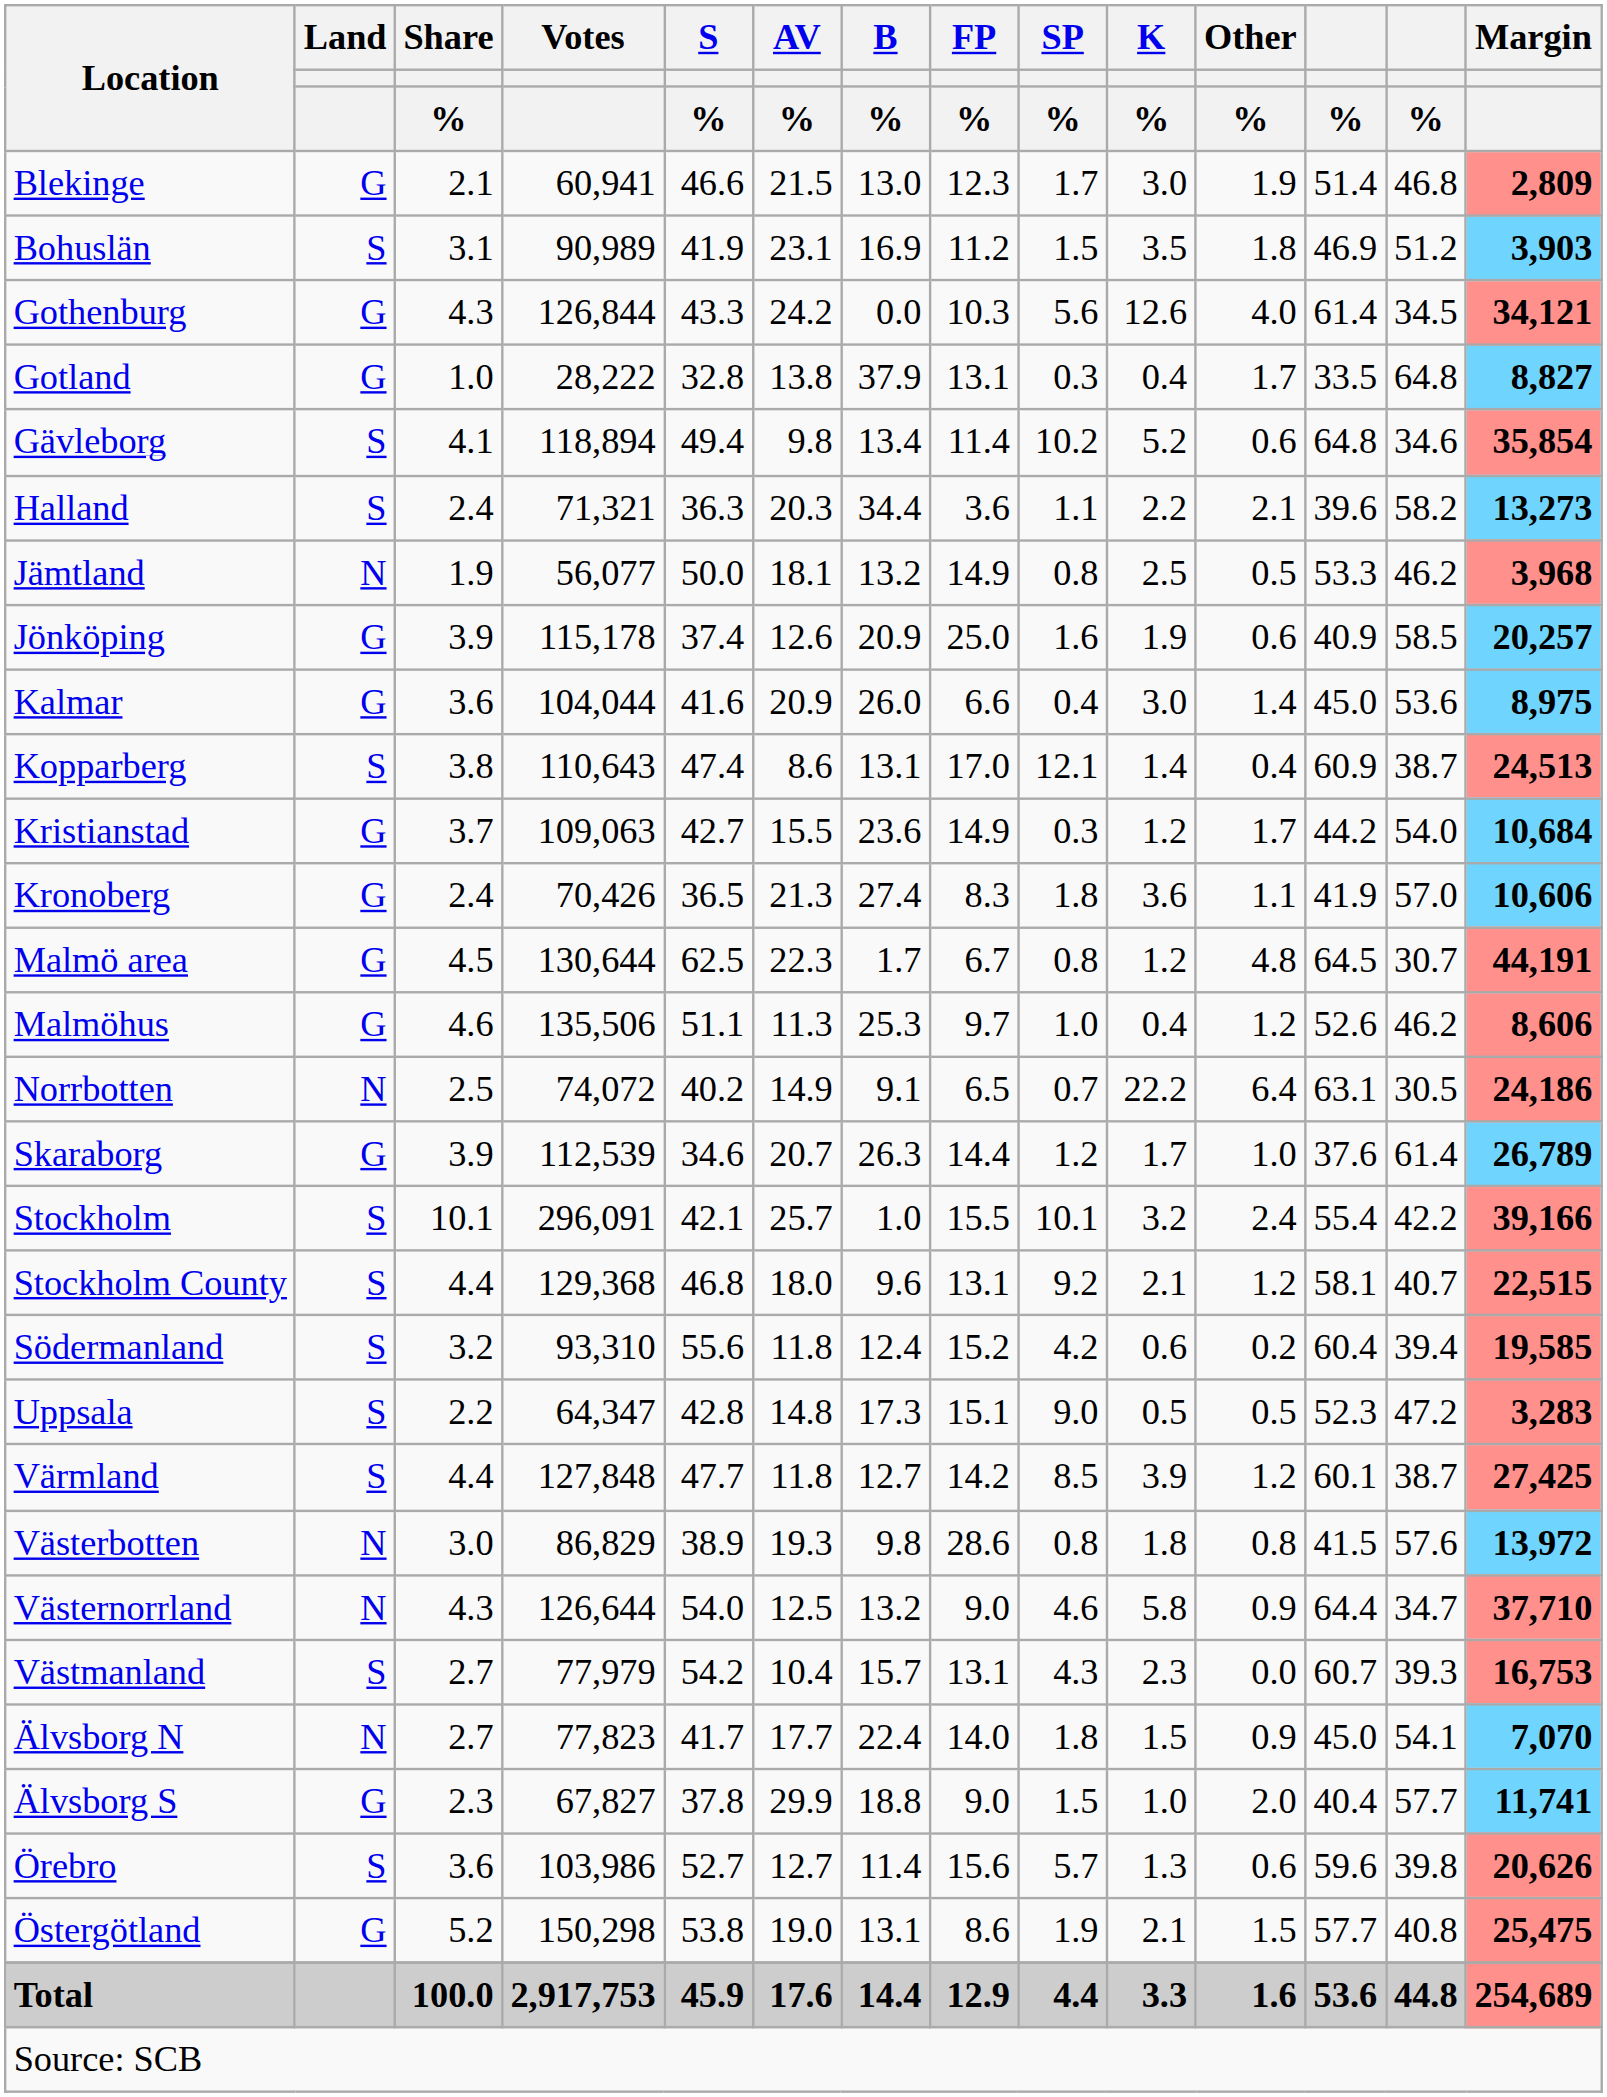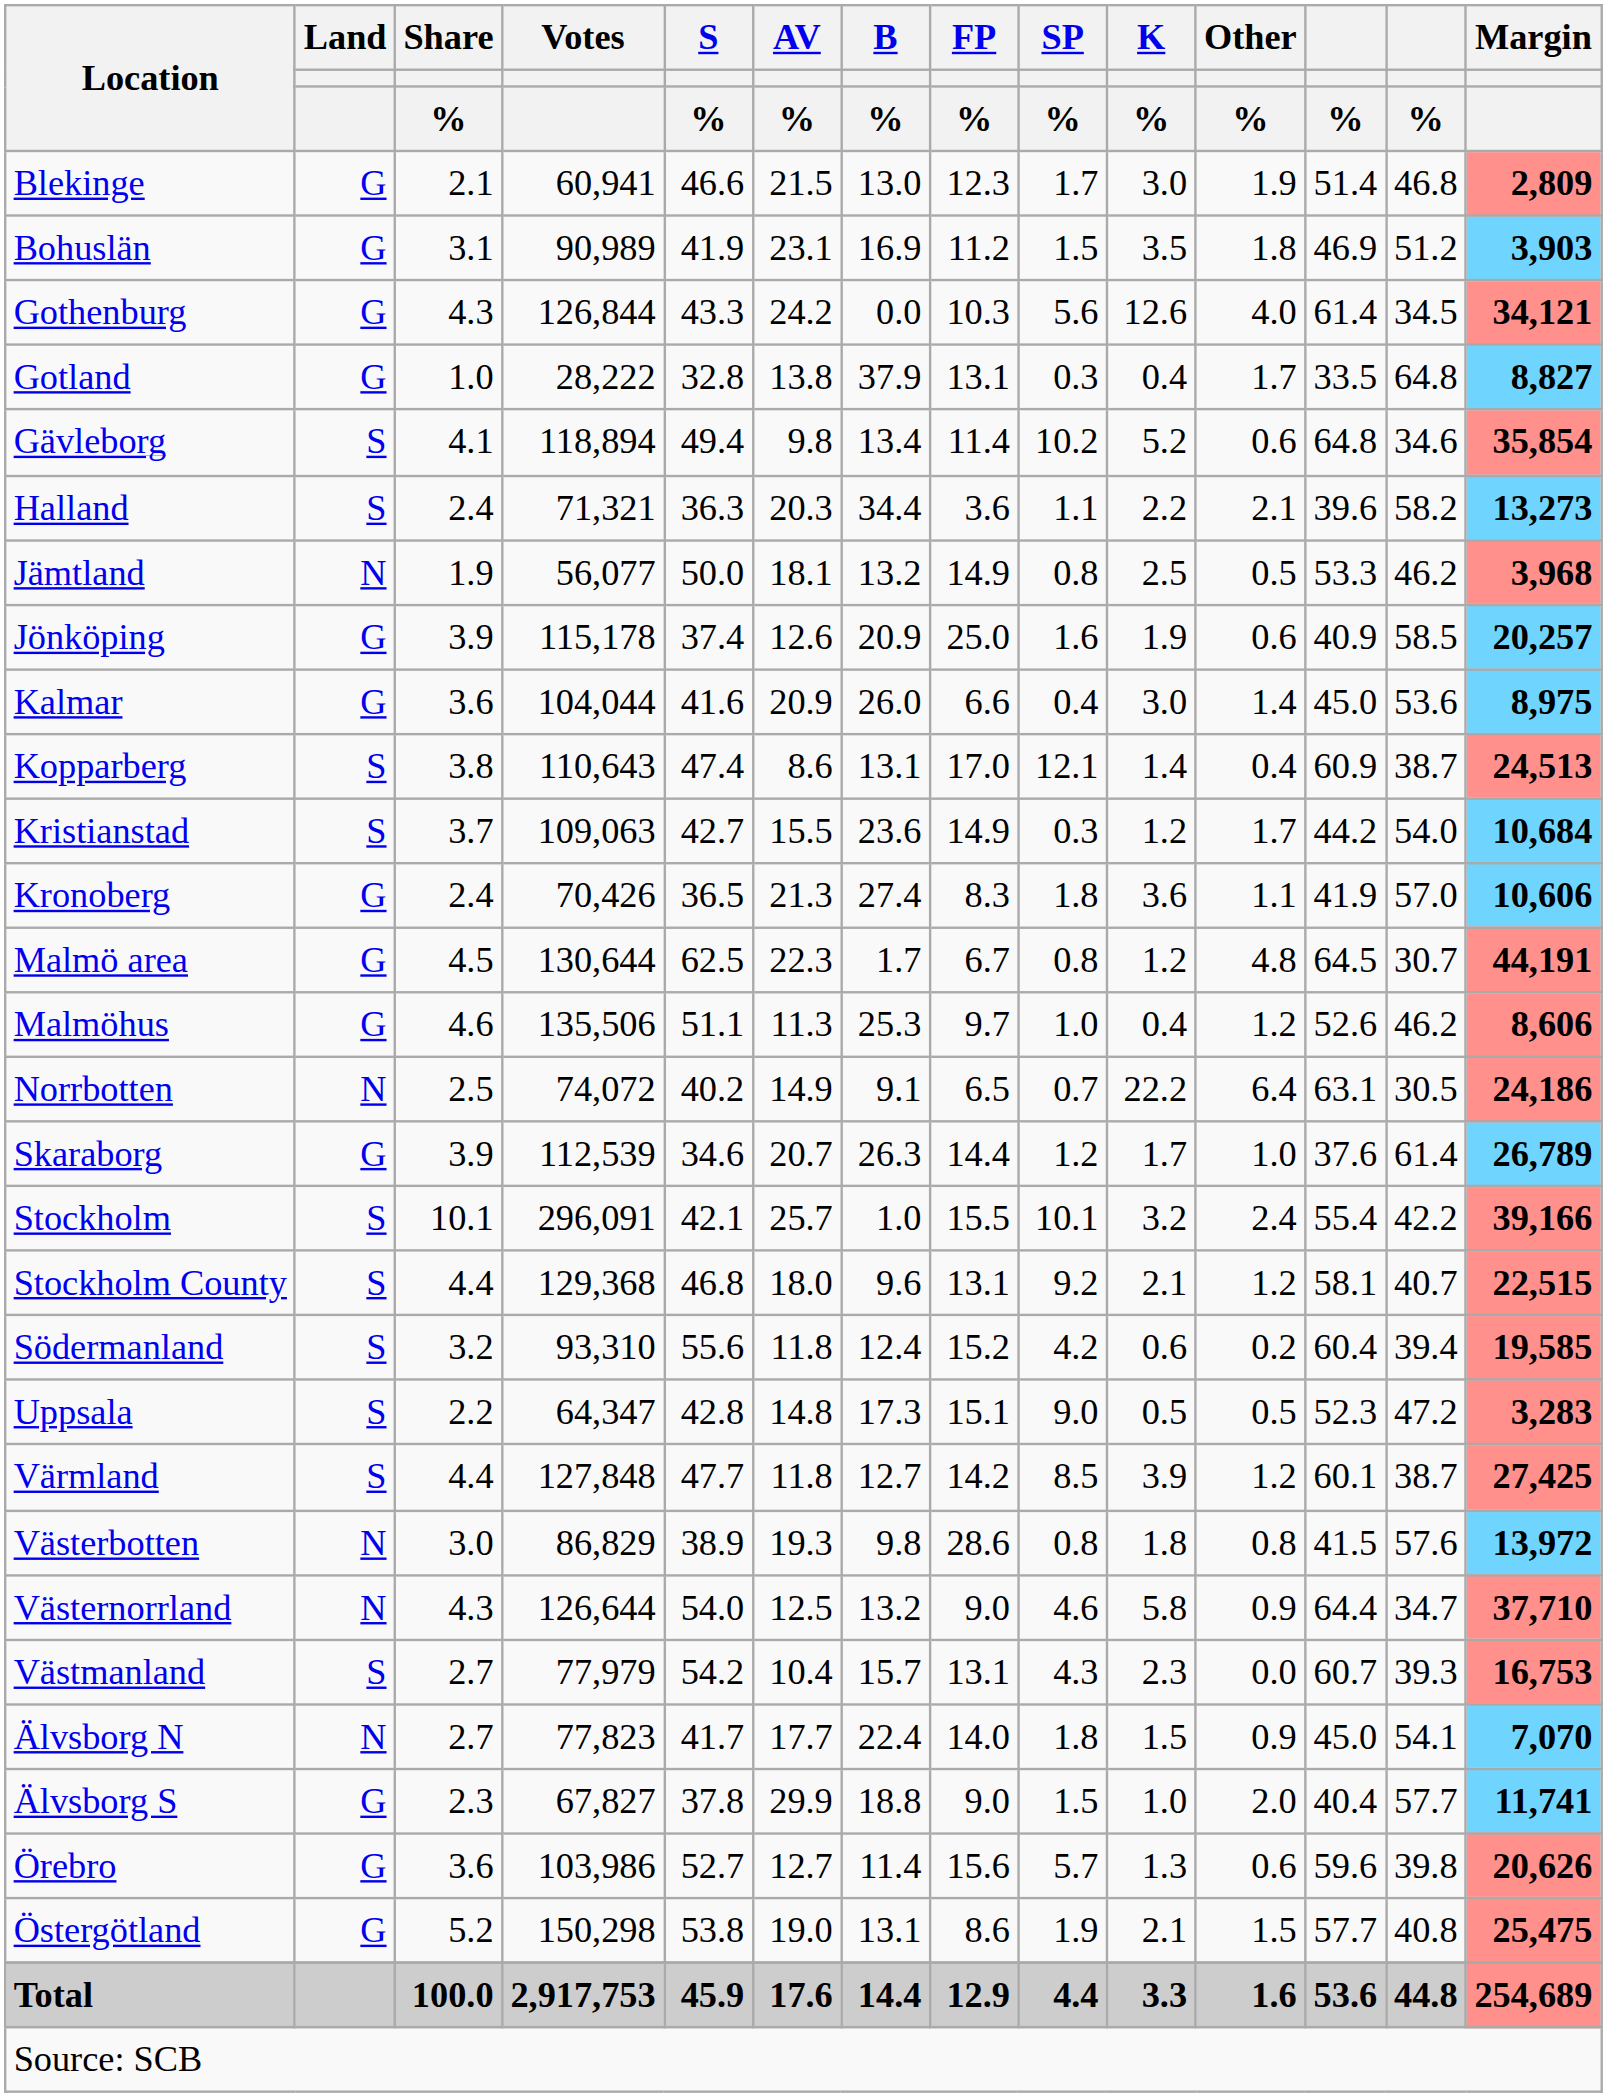Bohuslän | Land: S -> G
Kristianstad | Land: G -> S
Örebro | Land: S -> G
